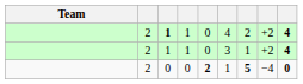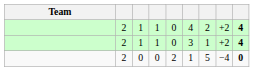row 2 | column 3: bold -> normal
row 4 | column 5: bold -> normal
row 4 | column 7: bold -> normal
